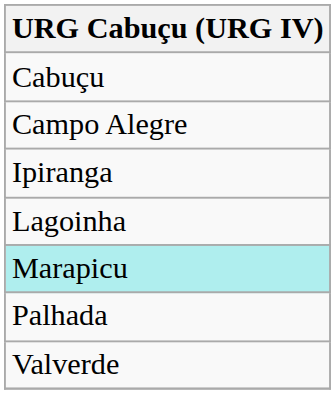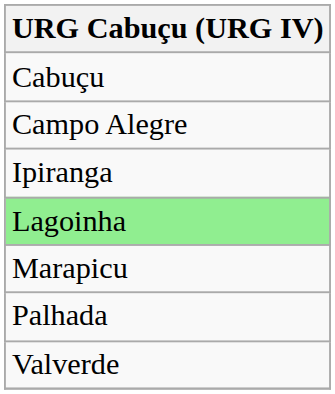row 5 | column 1: no background -> lightgreen background
row 6 | column 1: paleturquoise background -> no background
